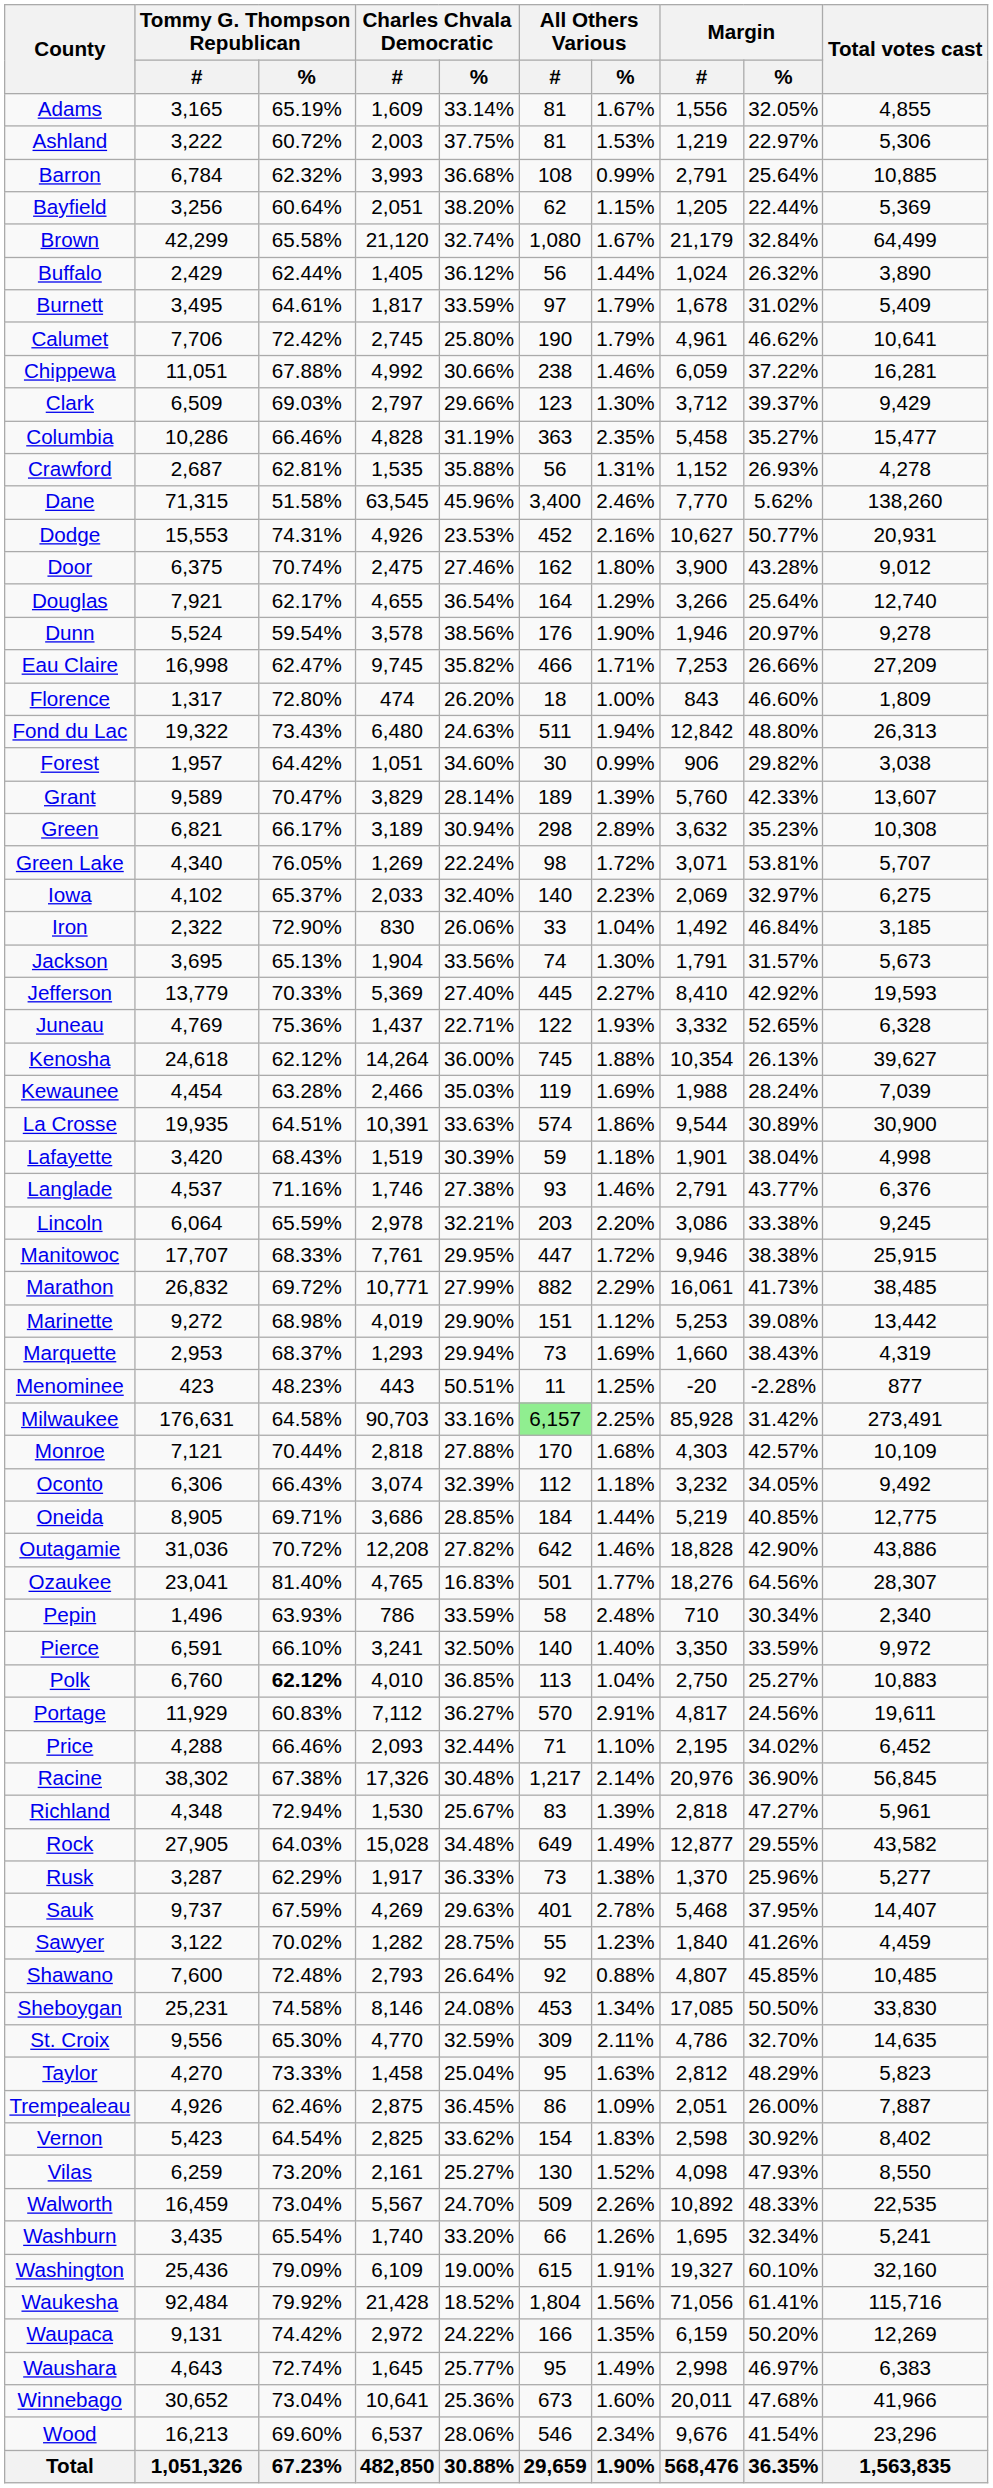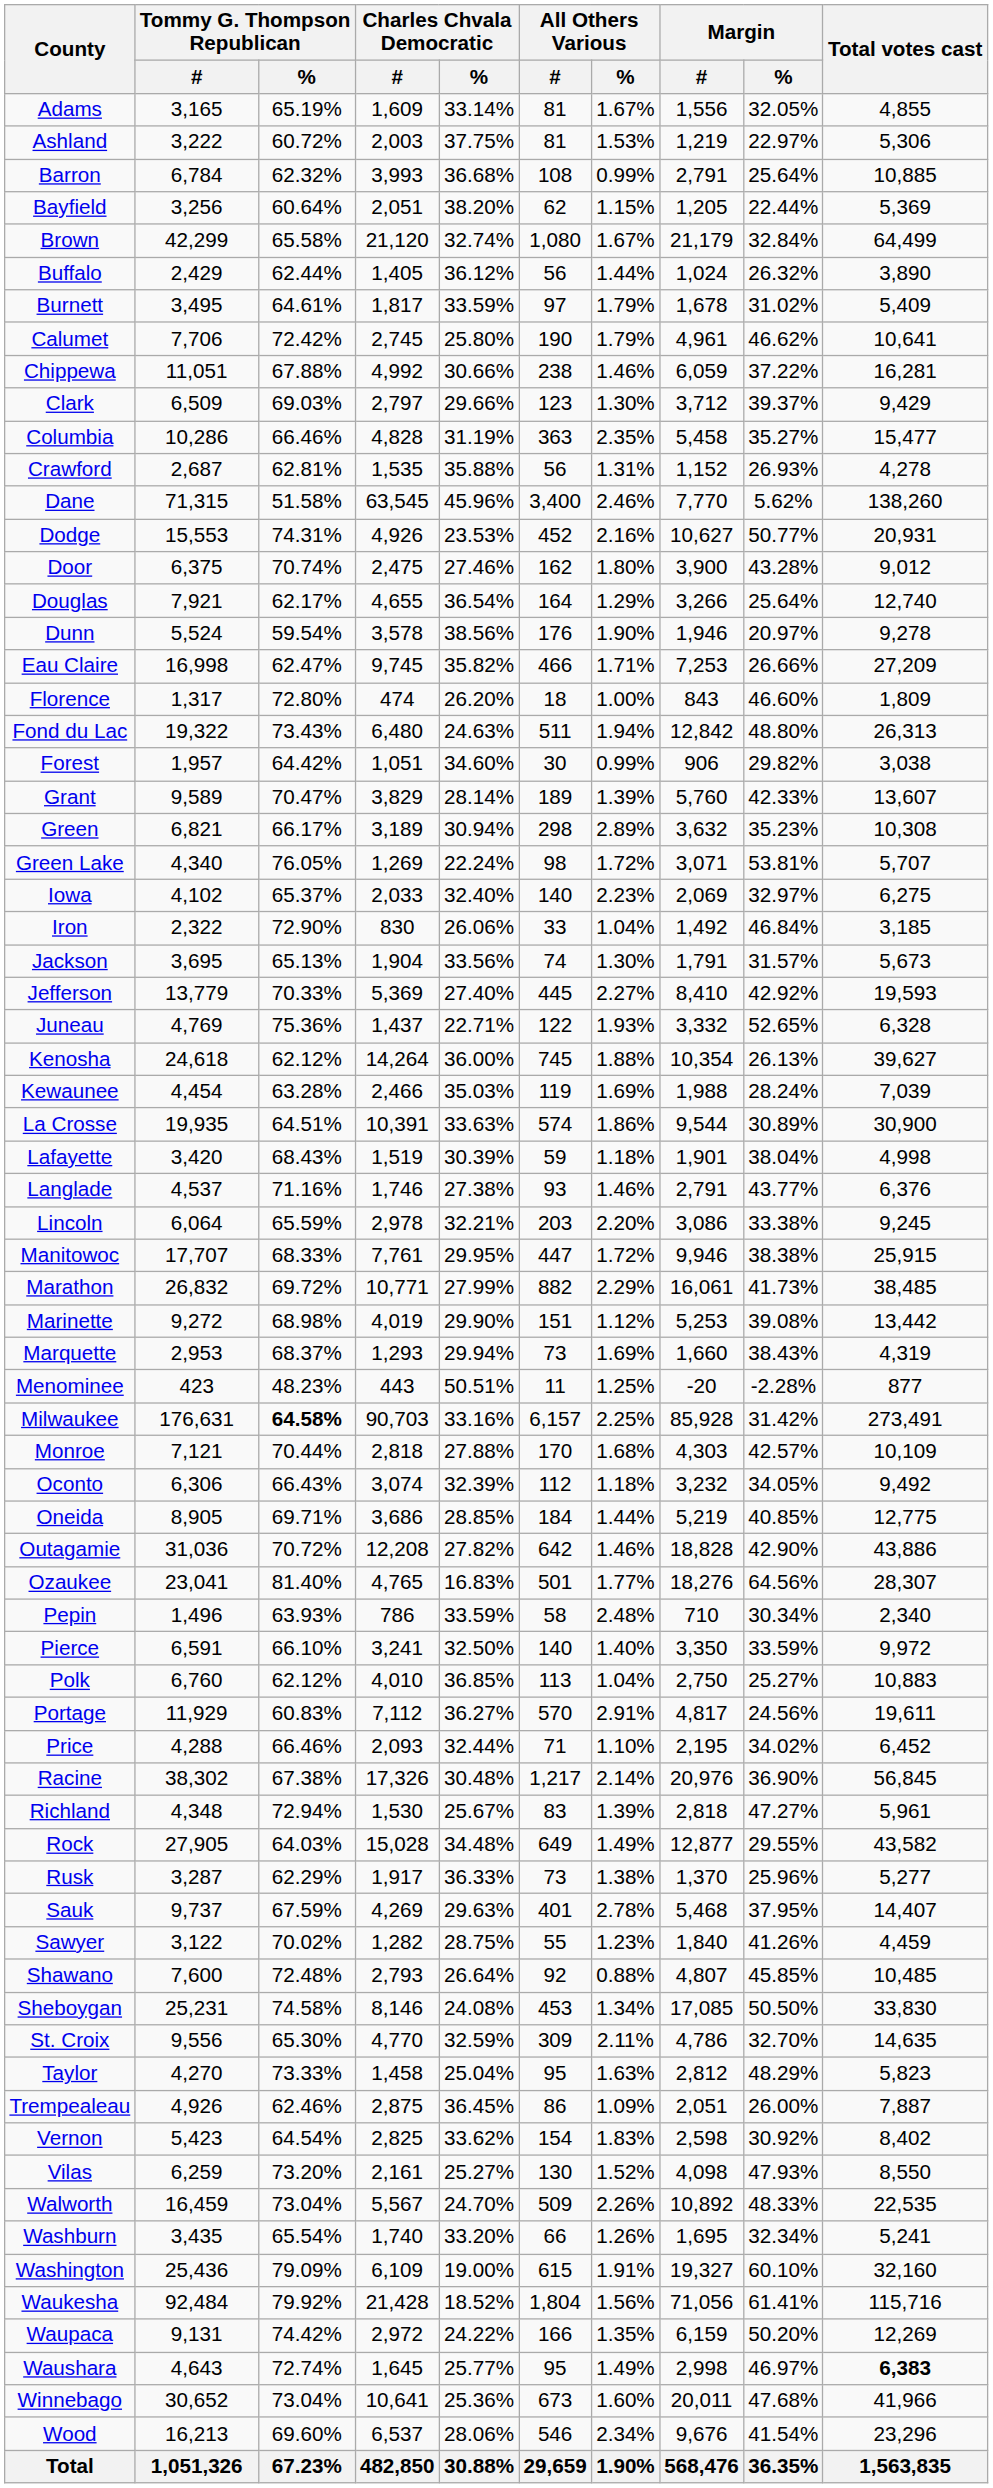Milwaukee | Tommy G. Thompson Republican / %: normal -> bold
Milwaukee | All Others Various / #: lightgreen background -> no background
Polk | Tommy G. Thompson Republican / %: bold -> normal
Waushara | Total votes cast: normal -> bold
